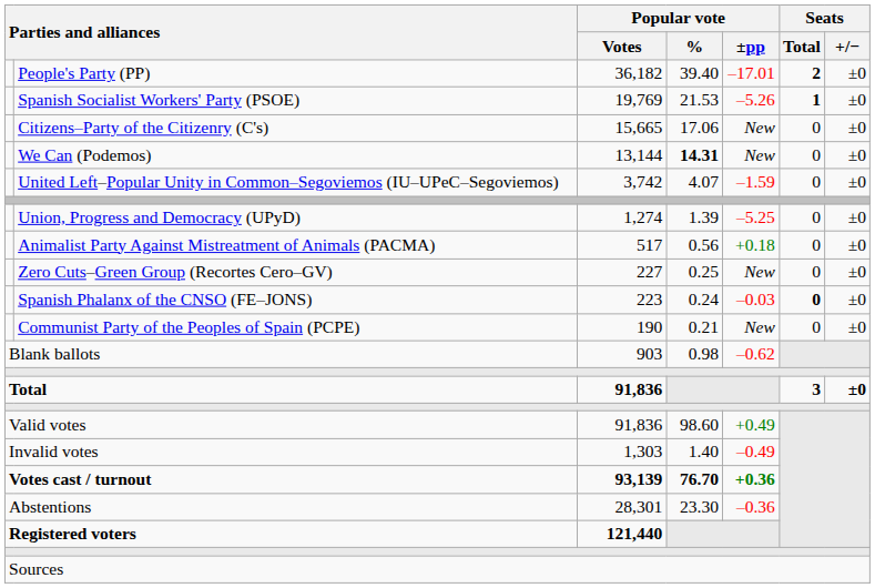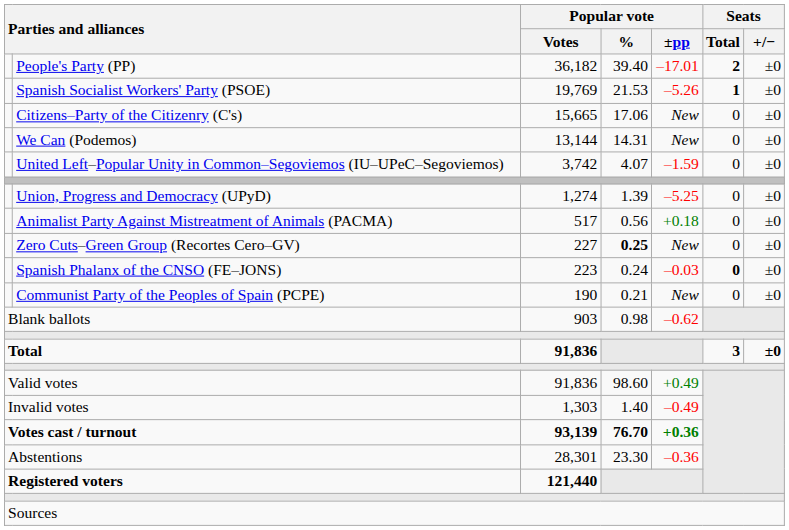We Can (Podemos) | Popular vote / %: bold -> normal
Zero Cuts–Green Group (Recortes Cero–GV) | Popular vote / %: normal -> bold
